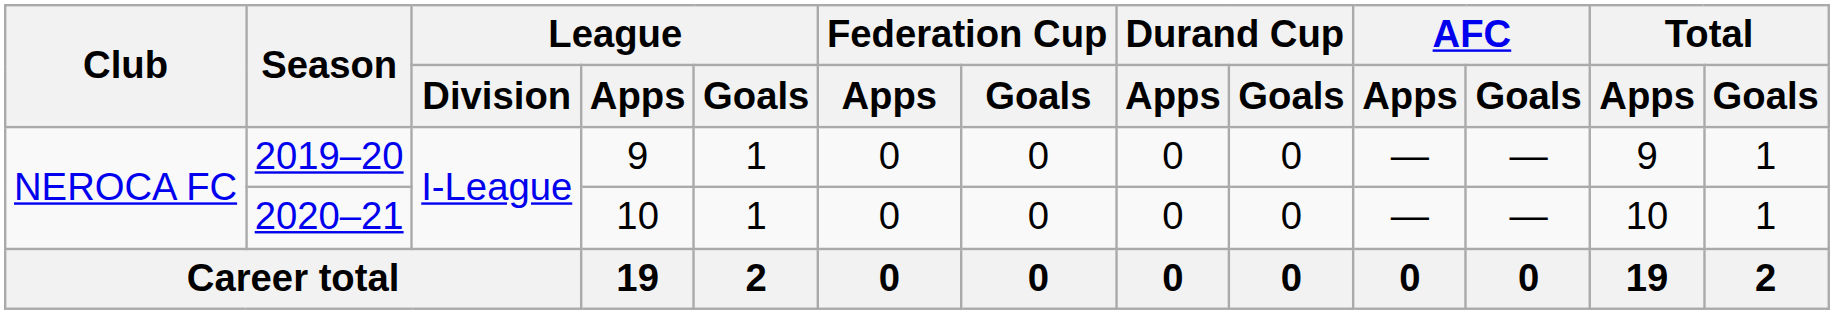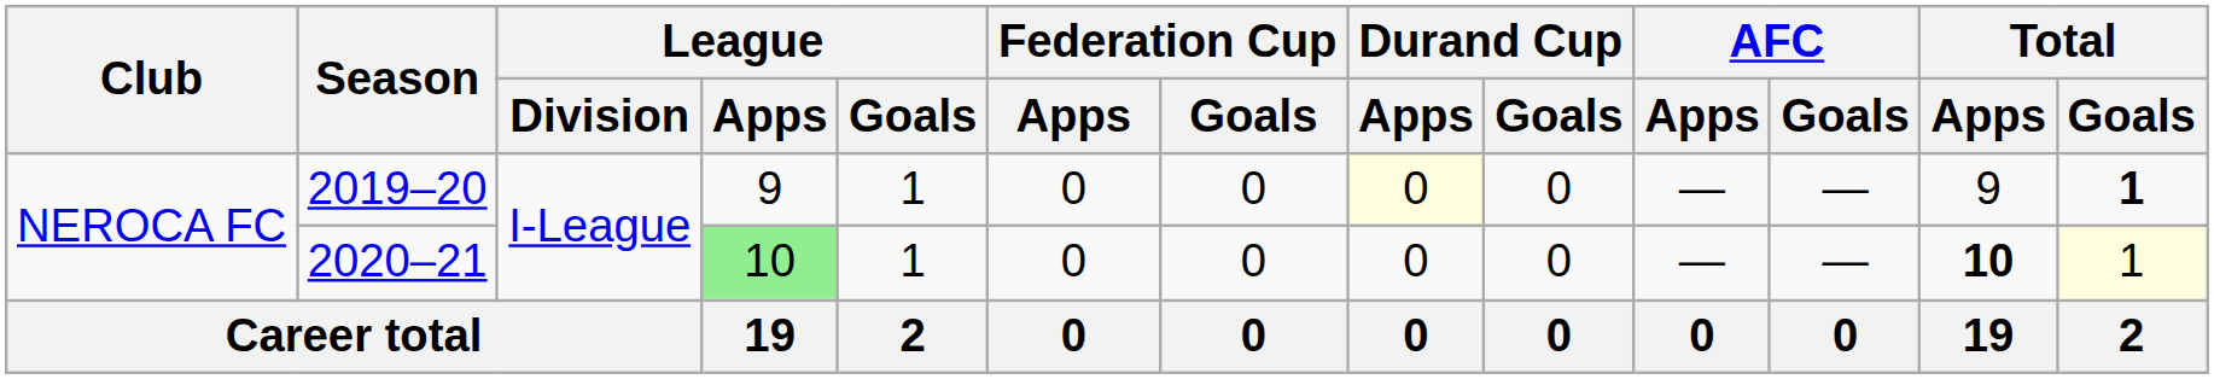2019–20 | Durand Cup / Apps: no background -> lightyellow background
2019–20 | Total / Goals: normal -> bold
2020–21 | League / Apps: no background -> lightgreen background
2020–21 | Total / Apps: normal -> bold
2020–21 | Total / Goals: no background -> lightyellow background
